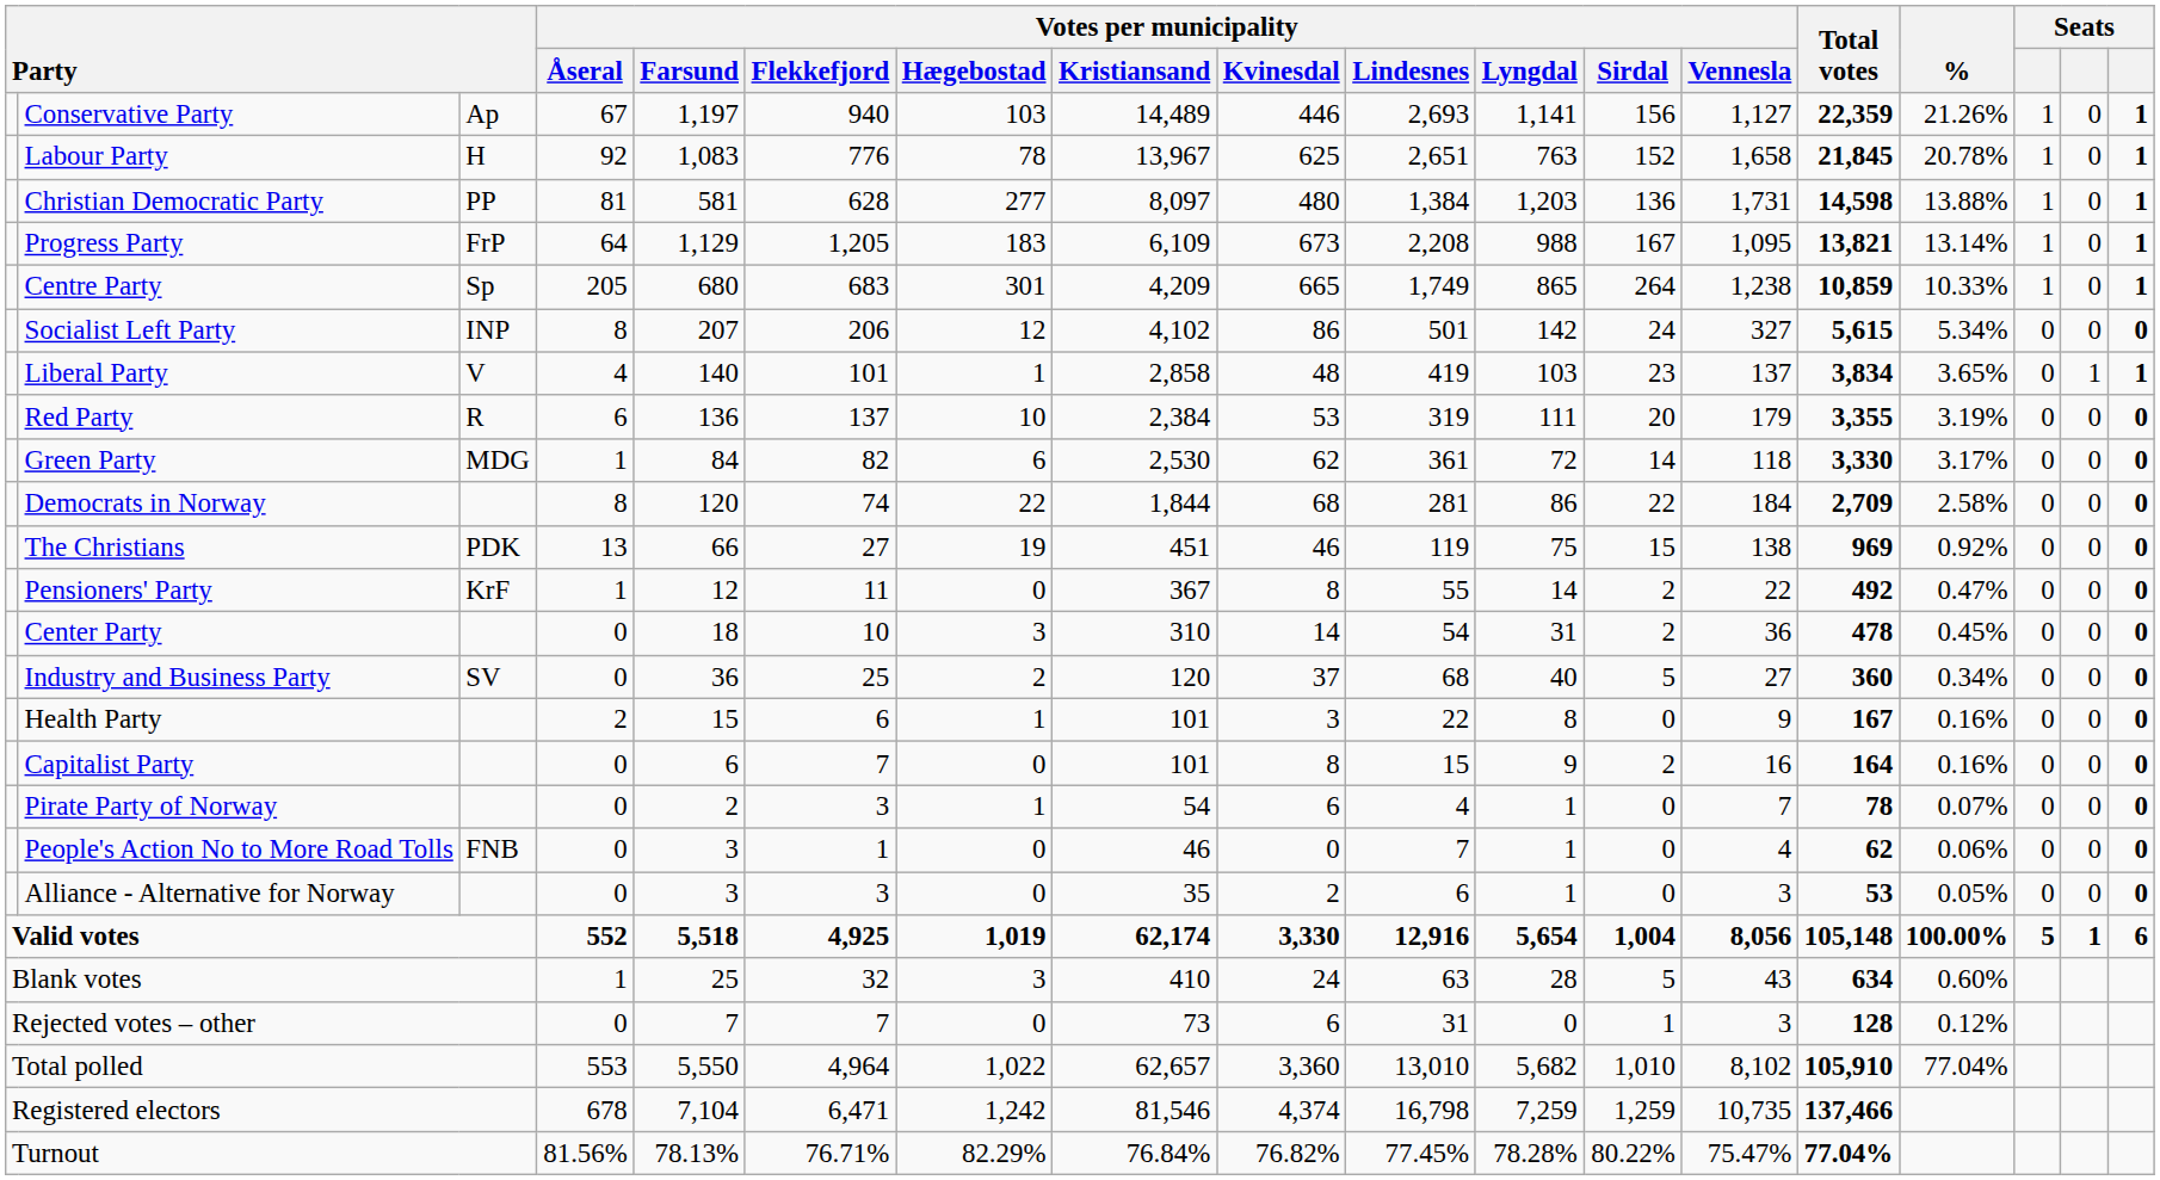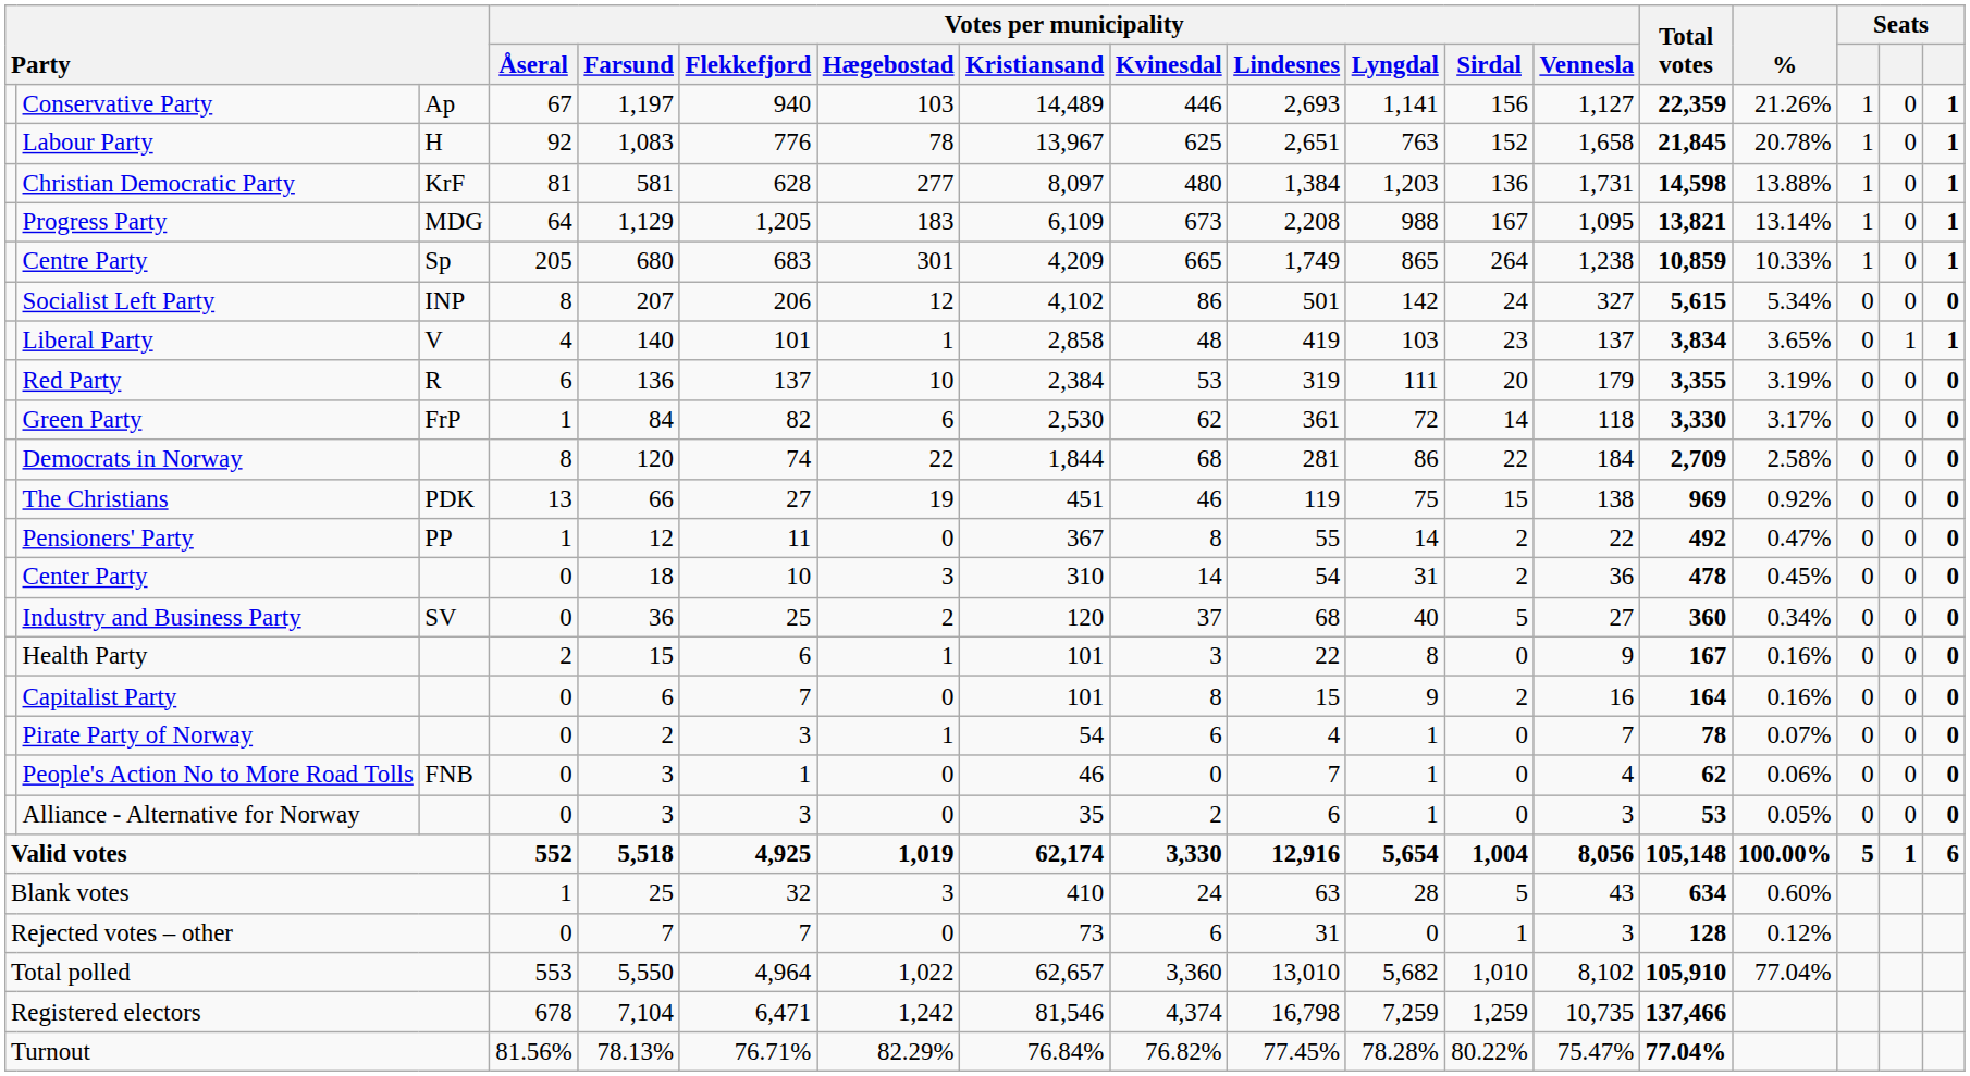Christian Democratic Party | column 3: PP -> KrF
Progress Party | column 3: FrP -> MDG
Green Party | column 3: MDG -> FrP
Pensioners' Party | column 3: KrF -> PP
